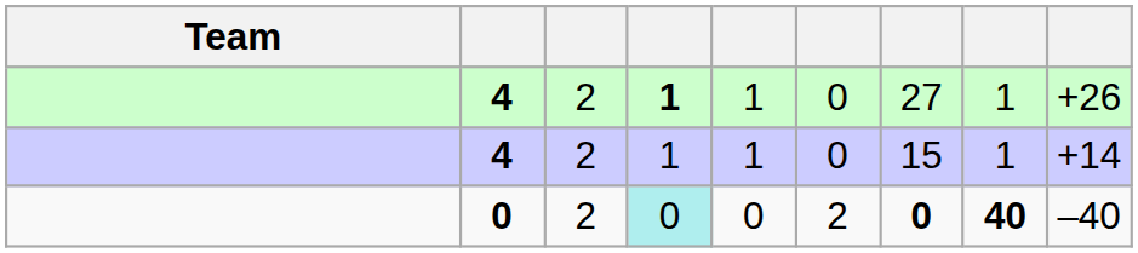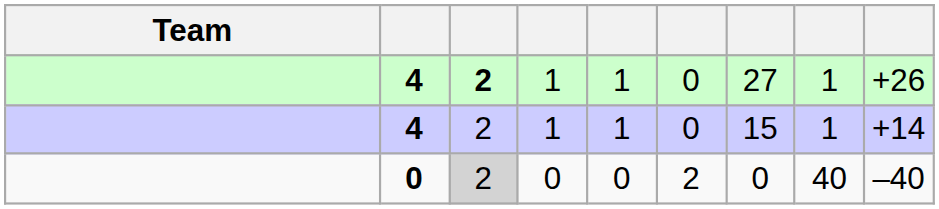row 2 | column 3: normal -> bold
row 2 | column 4: bold -> normal
row 4 | column 3: no background -> lightgrey background
row 4 | column 4: paleturquoise background -> no background
row 4 | column 7: bold -> normal
row 4 | column 8: bold -> normal
